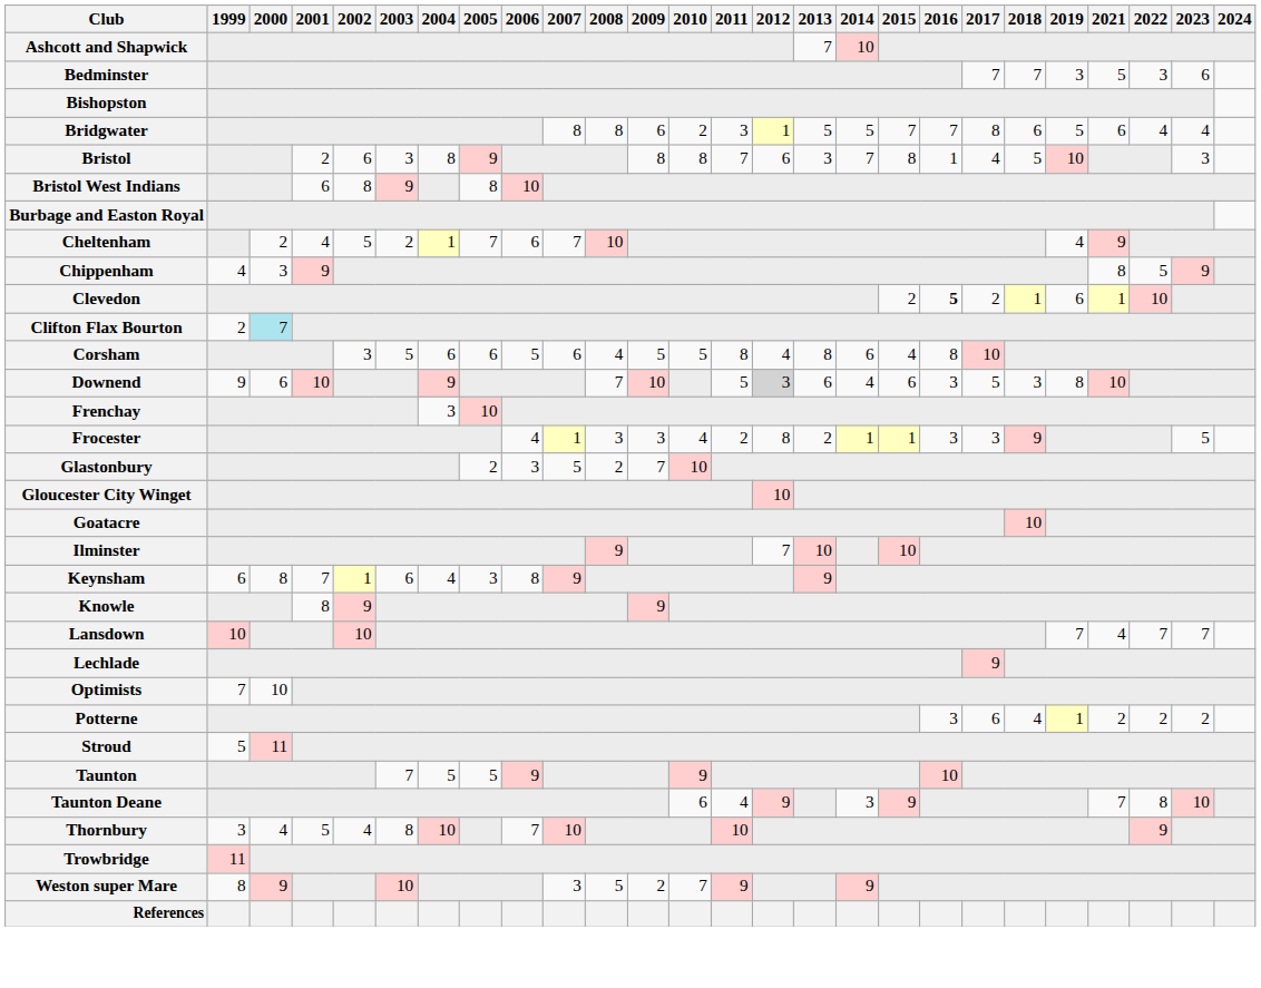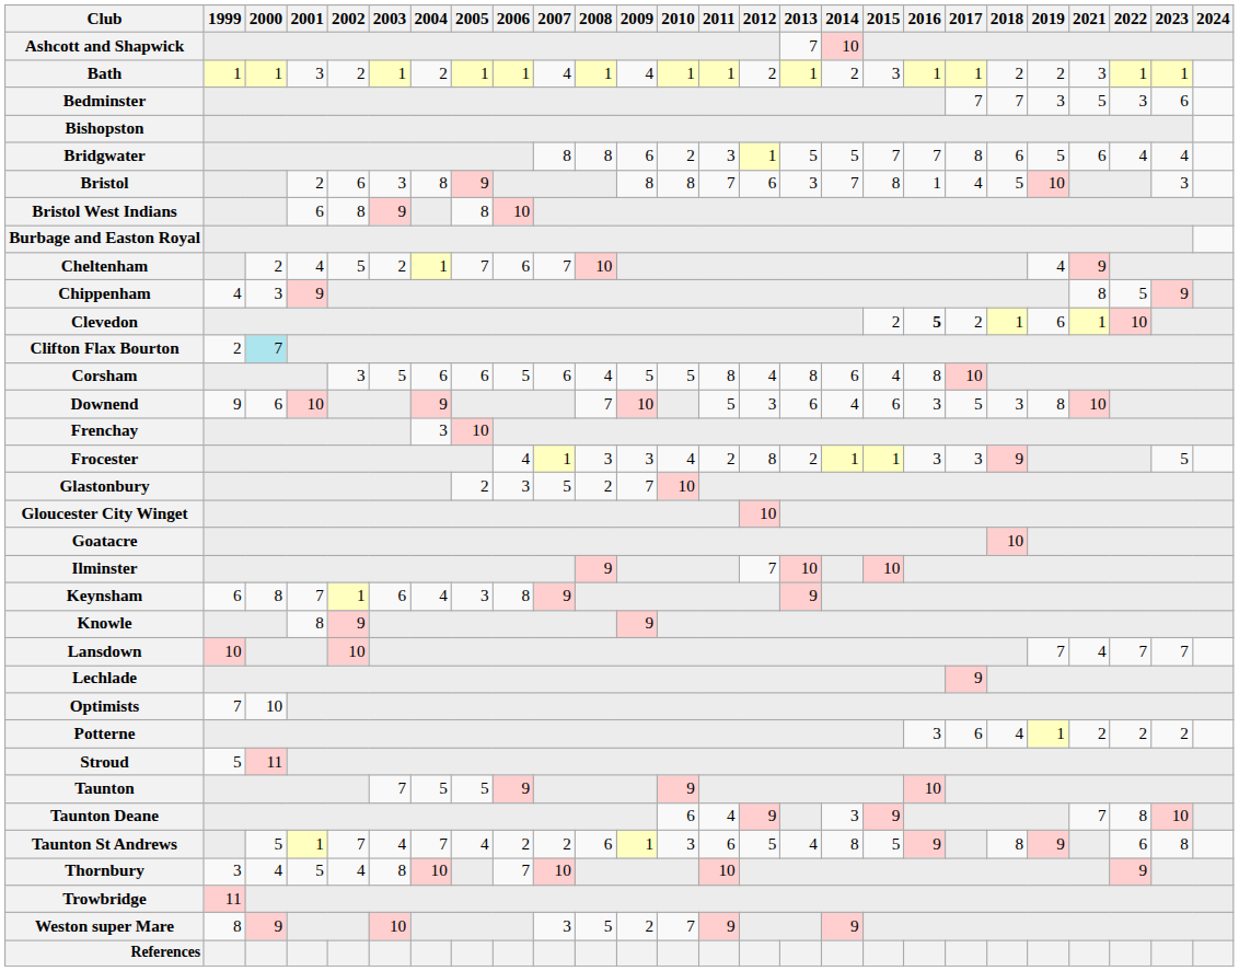+ row: Bath | 1 | 1 | 3 | 2 | 1 | 2 | 1 | 1 | 4 | 1 | 4 | 1 | 1 | 2 | 1 | 2 | 3 | 1 | 1 | 2 | 2 | 3 | 1 | 1
Downend | 2012: lightgrey background -> no background
+ row: Taunton St Andrews | 5 | 1 | 7 | 4 | 7 | 4 | 2 | 2 | 6 | 1 | 3 | 6 | 5 | 4 | 8 | 5 | 9 | 8 | 9 | 6 | 8
